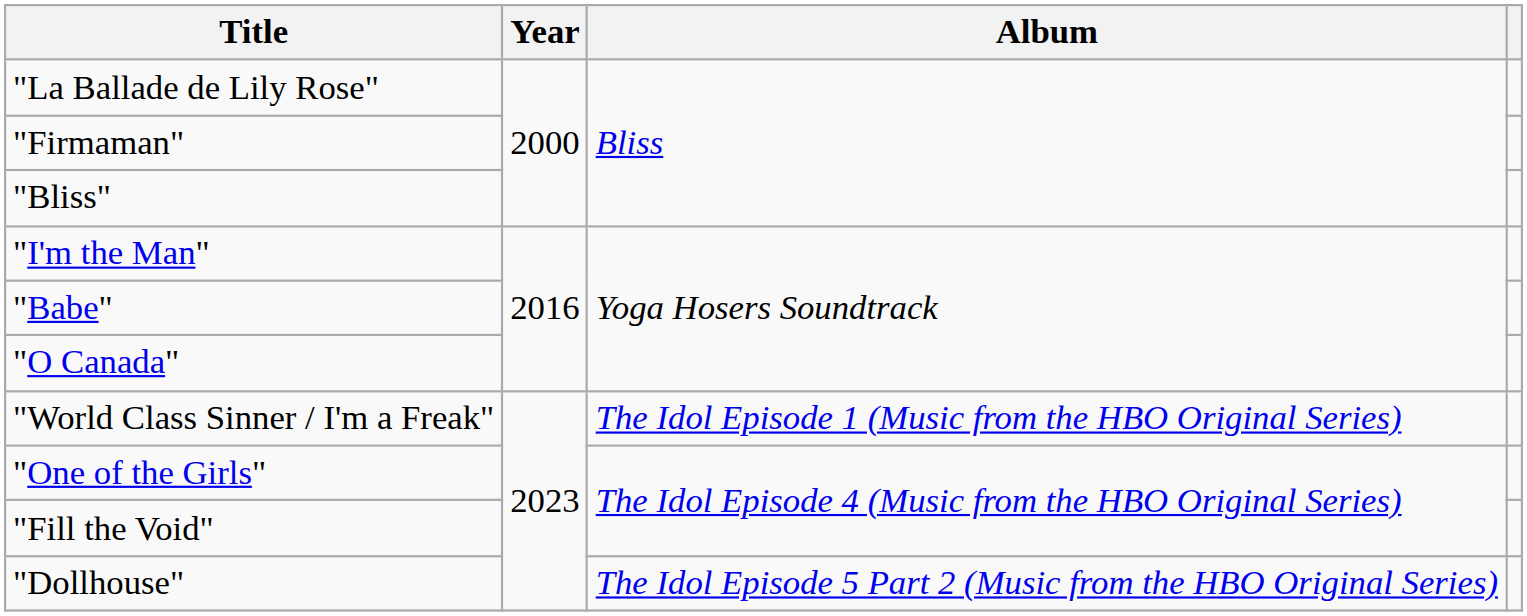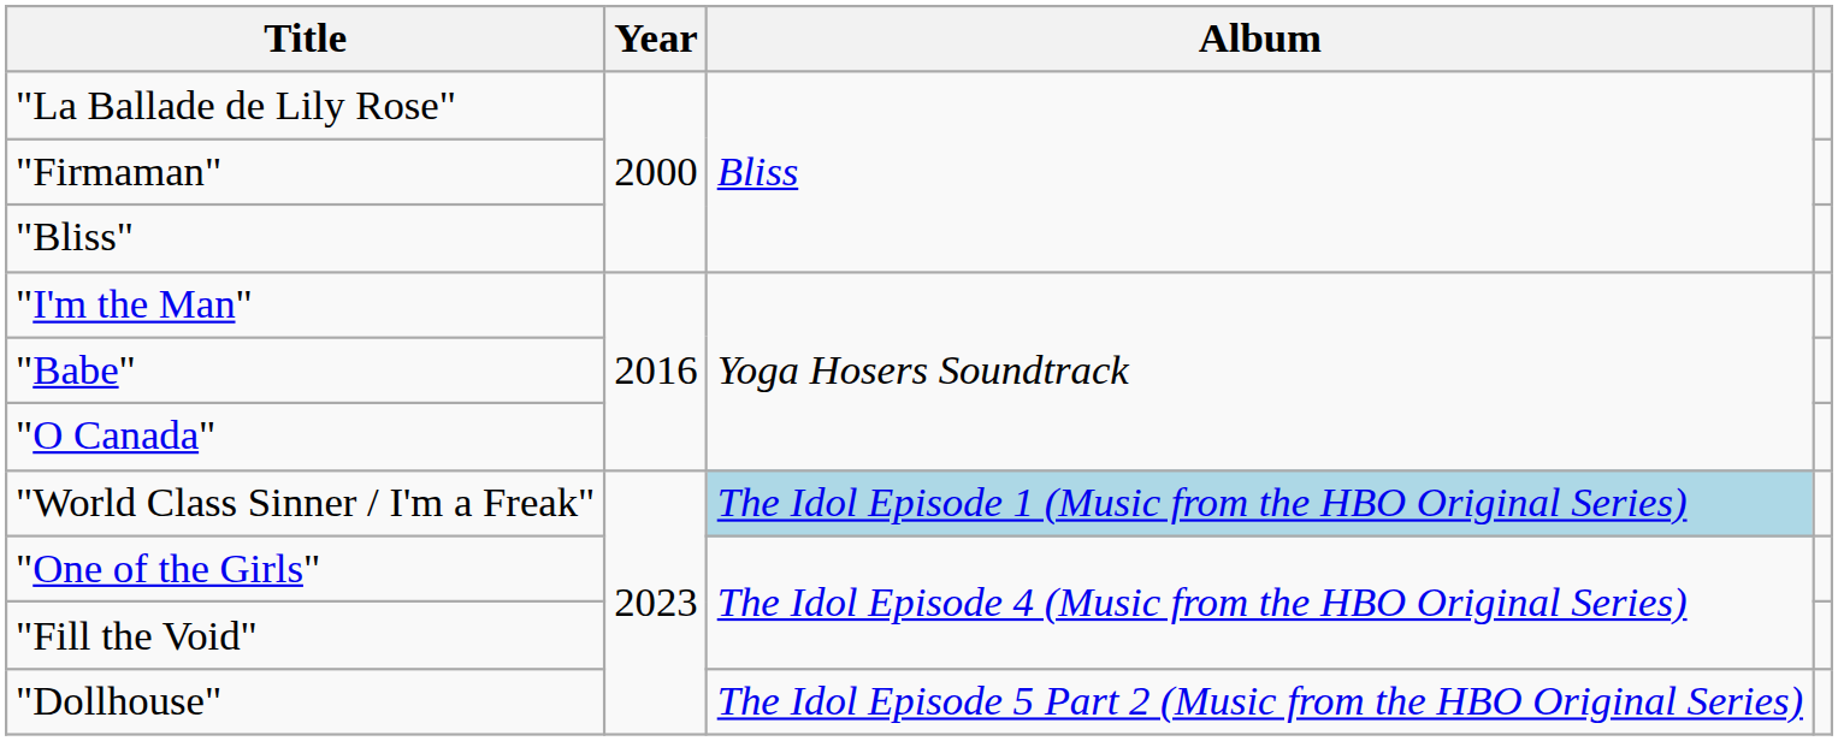"World Class Sinner / I'm a Freak" | Album: no background -> lightblue background
